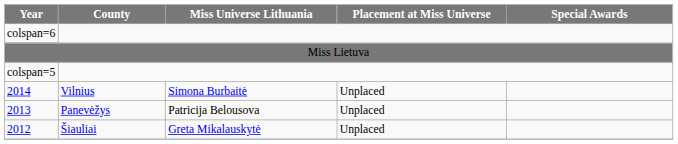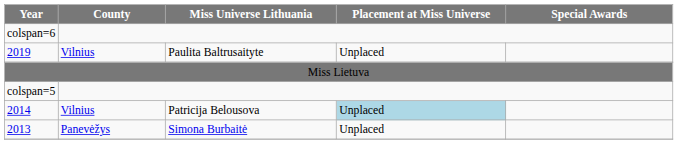+ row: 2019 | Vilnius | Paulita Baltrusaityte | Unplaced
2014 | Miss Universe Lithuania: Simona Burbaitė -> Patricija Belousova
2014 | Placement at Miss Universe: no background -> lightblue background
2013 | Miss Universe Lithuania: Patricija Belousova -> Simona Burbaitė
- row: 2012 | Šiauliai | Greta Mikalauskytė | Unplaced
